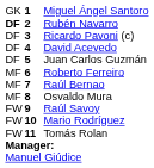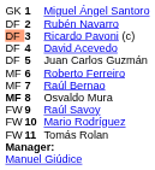Rubén Navarro | column 1: bold -> normal
Ricardo Pavoni (c) | column 1: no background -> lightsalmon background
Osvaldo Mura | column 1: normal -> bold
